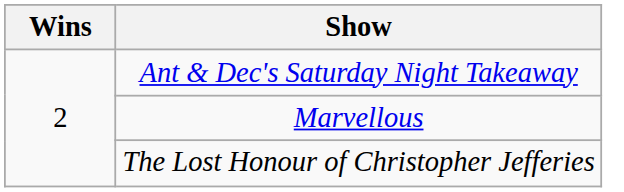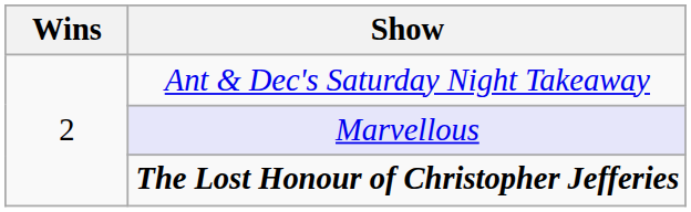Marvellous | Show: no background -> lavender background
The Lost Honour of Christopher Jefferies | Show: normal -> bold
